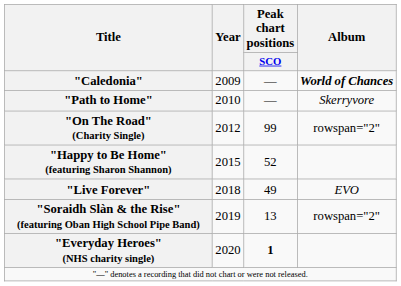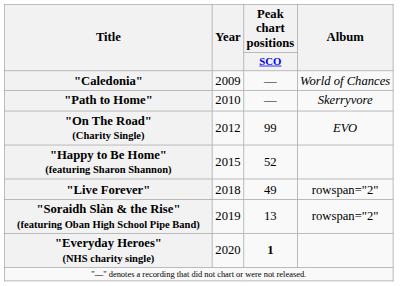"Caledonia" | Album: bold -> normal
"On The Road" (Charity Single) | Album: rowspan="2" -> EVO
"Live Forever" | Album: EVO -> rowspan="2"
